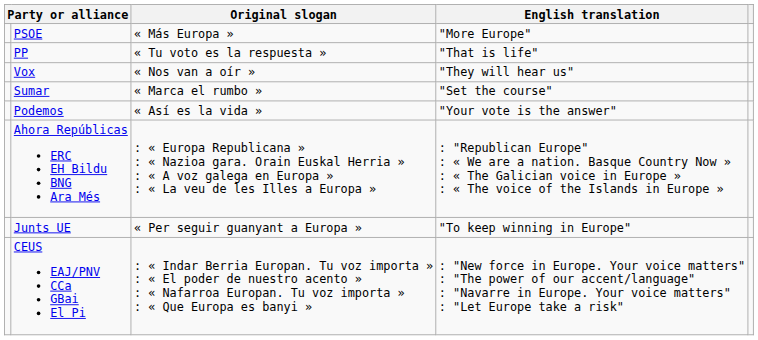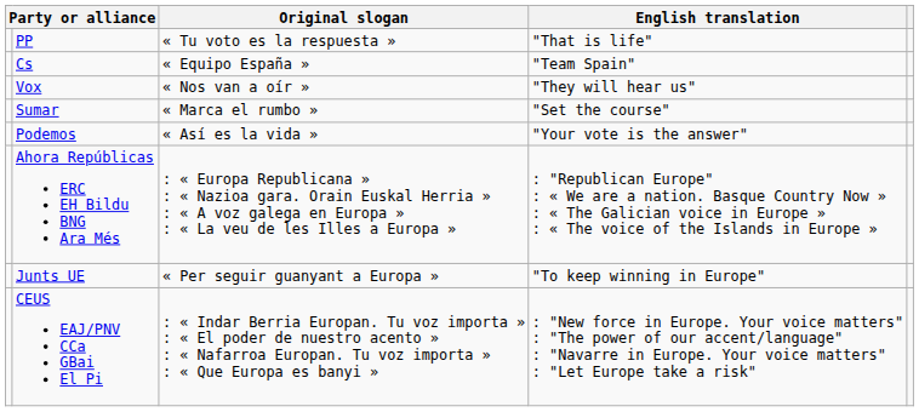- row: PSOE | « Más Europa » | "More Europe"
+ row: Cs | « Equipo España » | "Team Spain"
